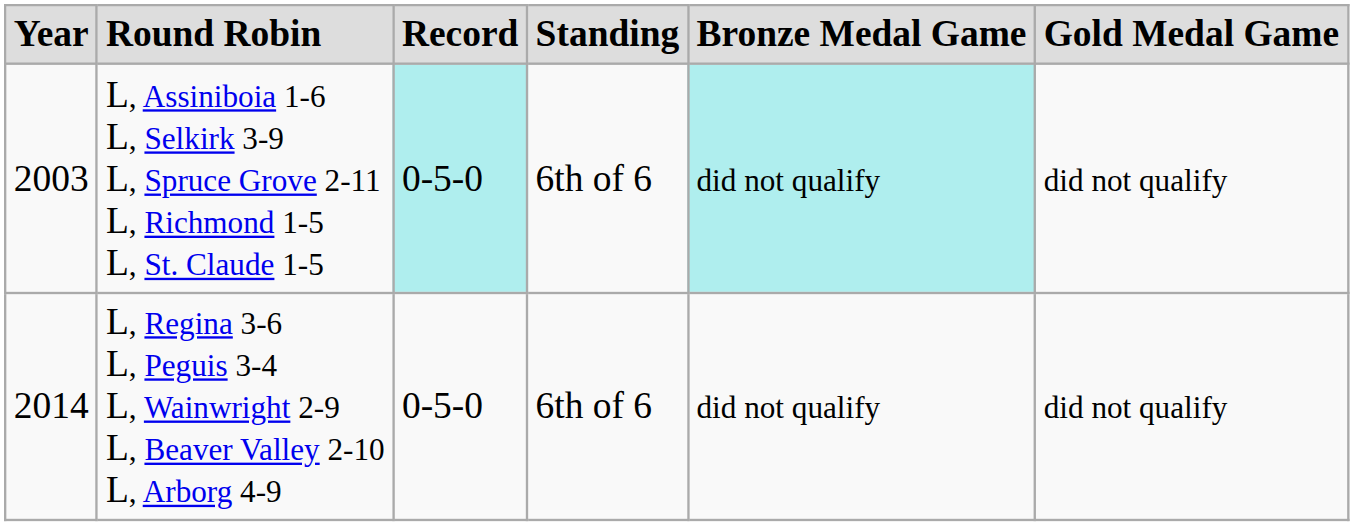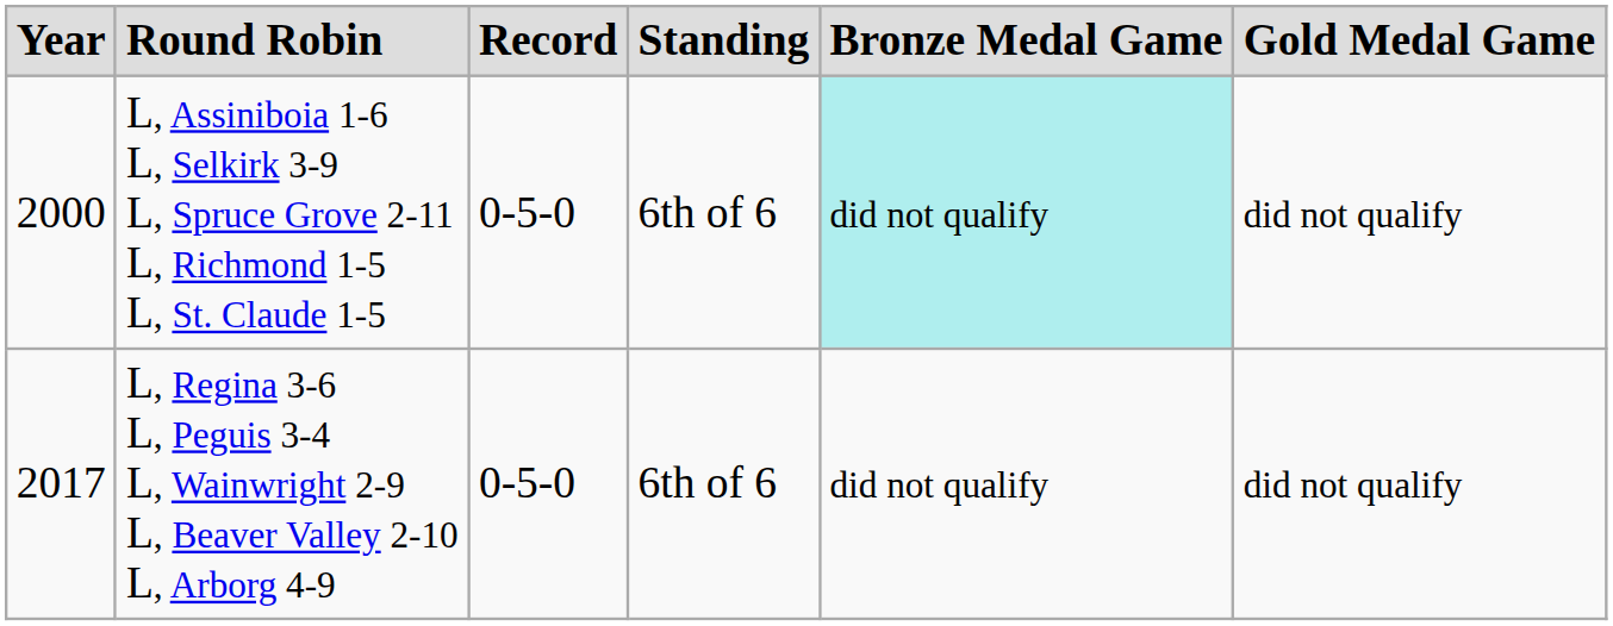row 2 | column 1: 2003 -> 2000
row 2 | column 3: paleturquoise background -> no background
row 3 | column 1: 2014 -> 2017
